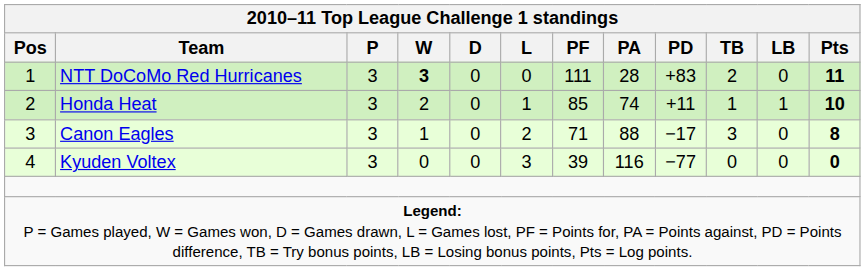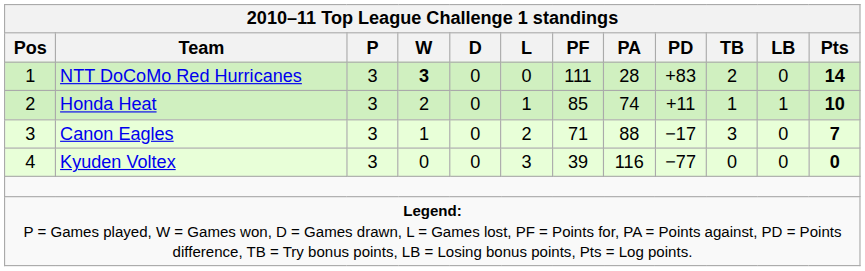NTT DoCoMo Red Hurricanes | Pts: 11 -> 14
Canon Eagles | Pts: 8 -> 7
